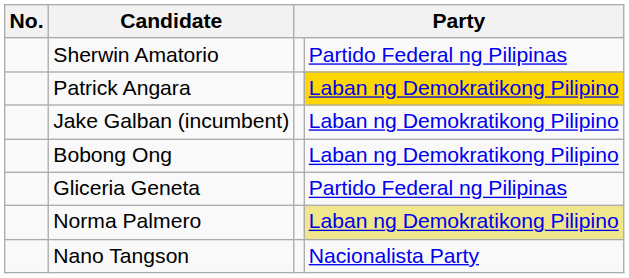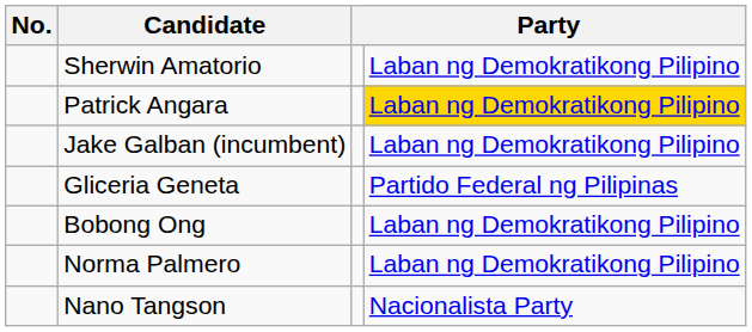Sherwin Amatorio | column 4: Partido Federal ng Pilipinas -> Laban ng Demokratikong Pilipino
rows swapped: Gliceria Geneta <-> Bobong Ong
Norma Palmero | column 4: khaki background -> no background
